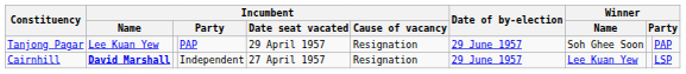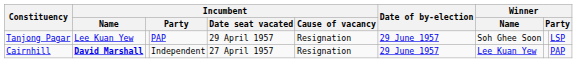Tanjong Pagar | column 10: PAP -> LSP
Cairnhill | column 10: LSP -> PAP
